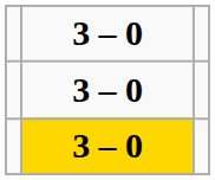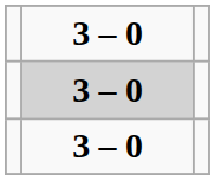row 2 | 3 – 0: no background -> lightgrey background
row 3 | 3 – 0: gold background -> no background
